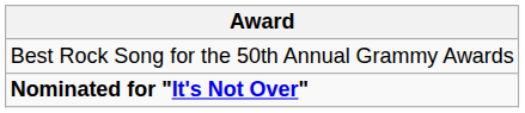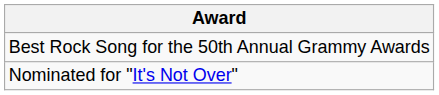row 3 | column 1: bold -> normal
